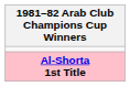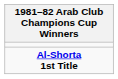row 3 | column 1: pink background -> no background
